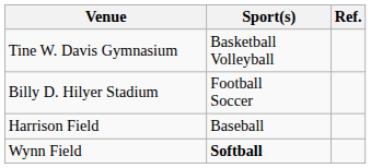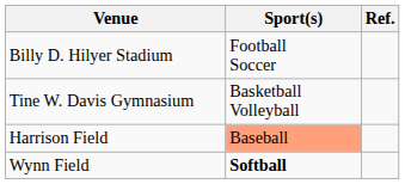rows swapped: Billy D. Hilyer Stadium <-> Tine W. Davis Gymnasium
Harrison Field | Sport(s): no background -> lightsalmon background
